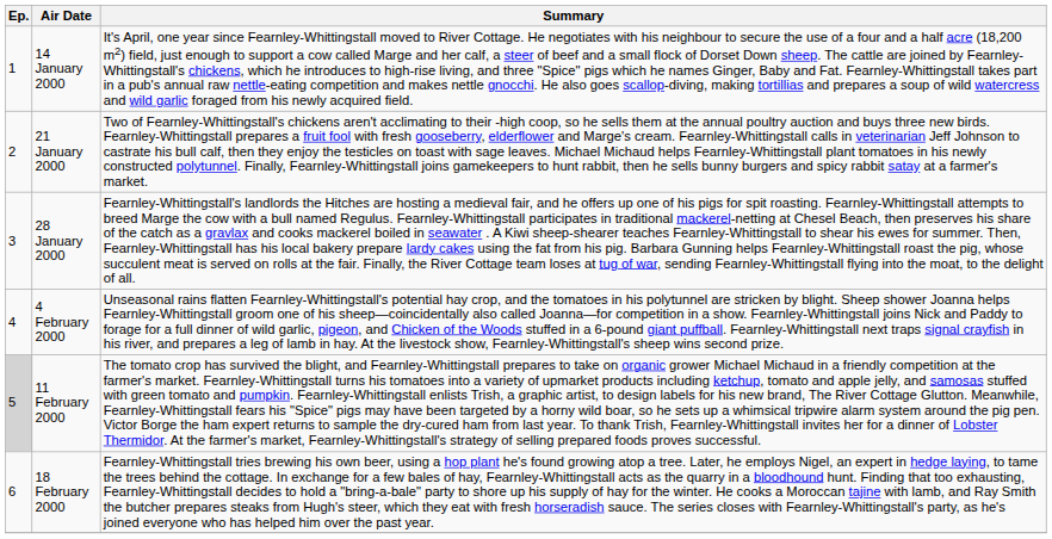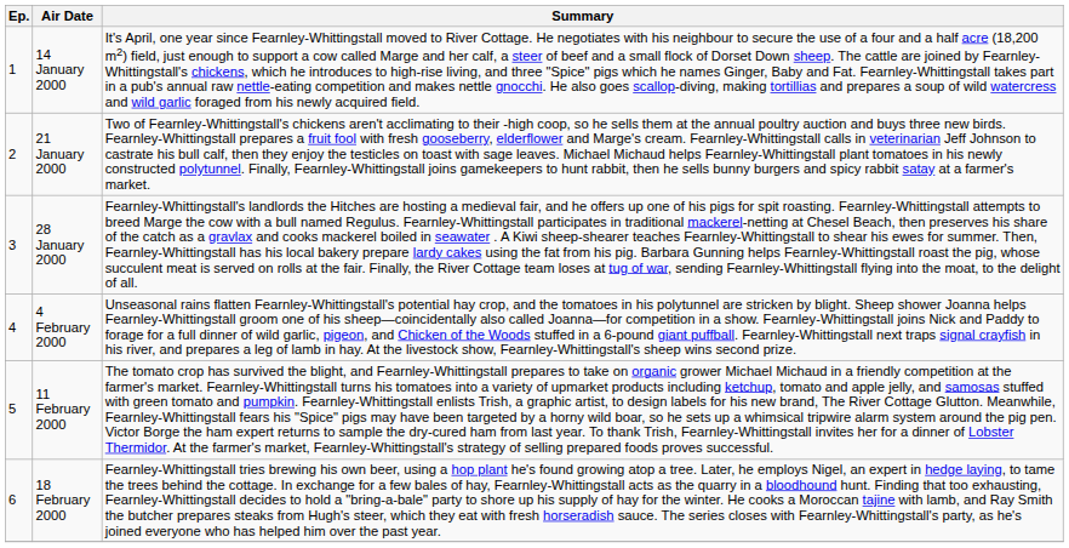11 February 2000 | Ep.: lightgrey background -> no background
